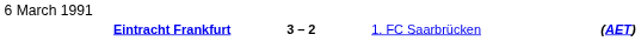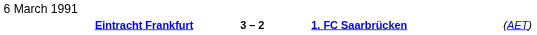Eintracht Frankfurt | column 3: normal -> bold
Eintracht Frankfurt | column 4: bold -> normal
